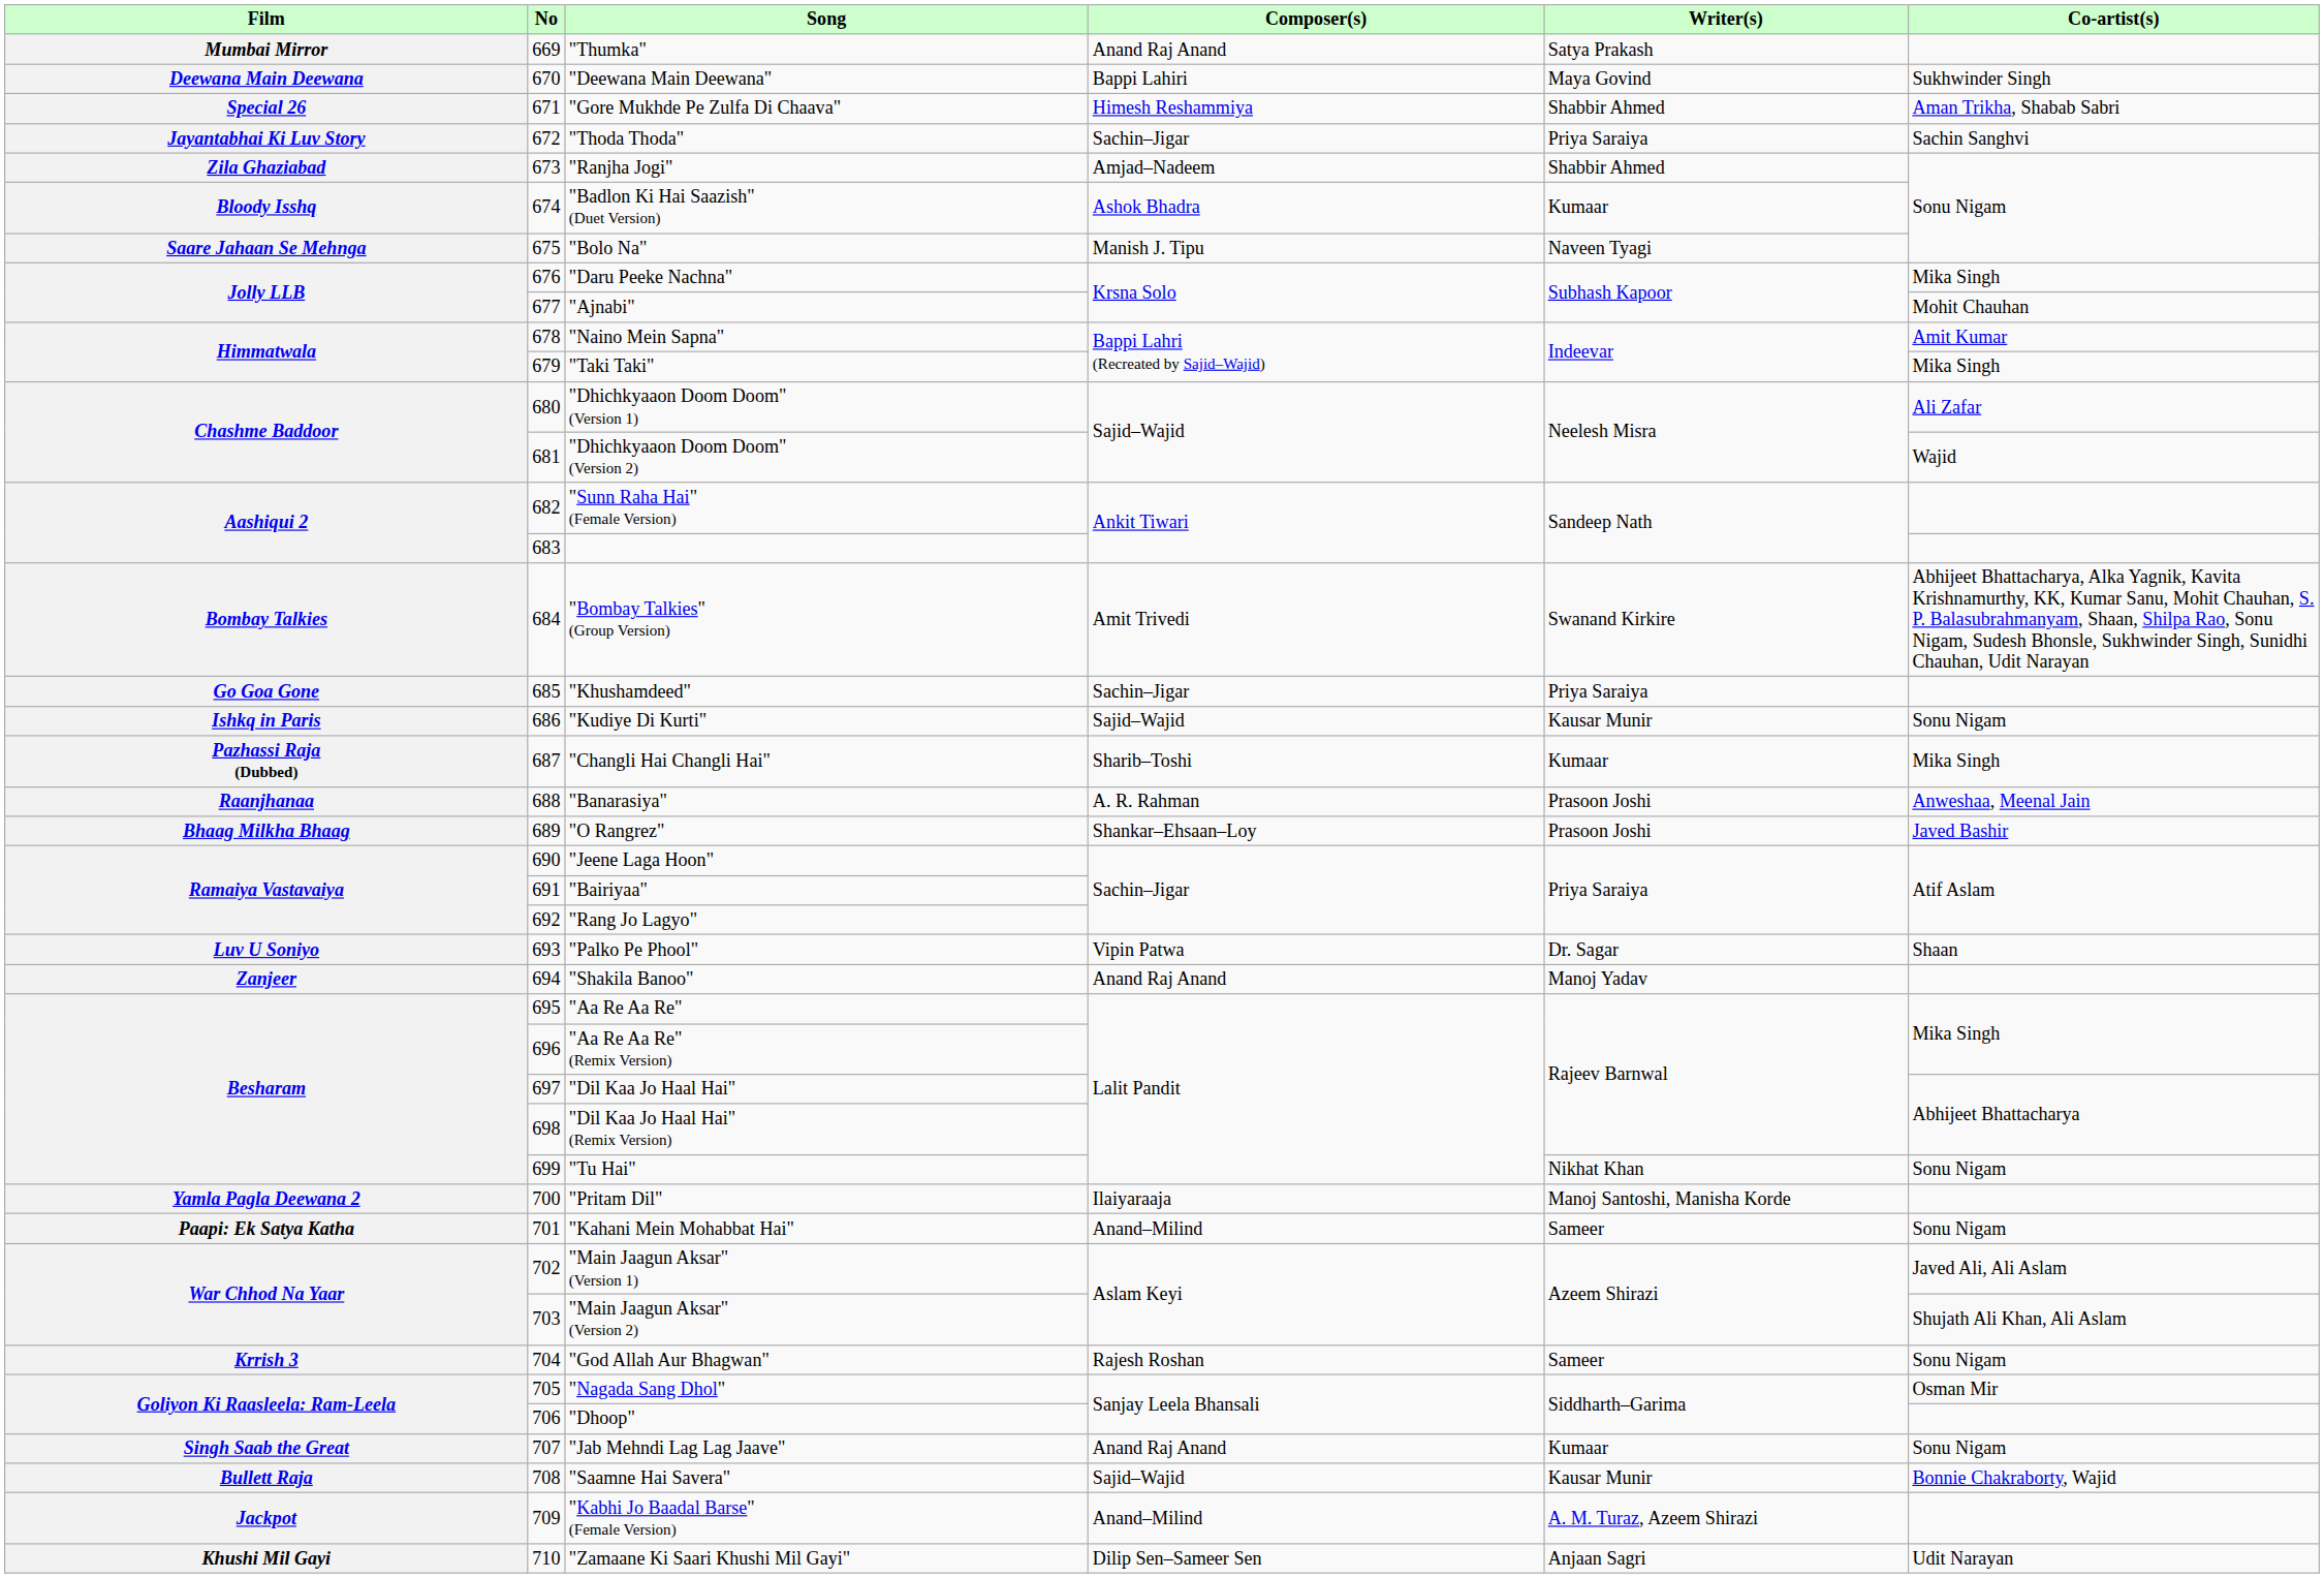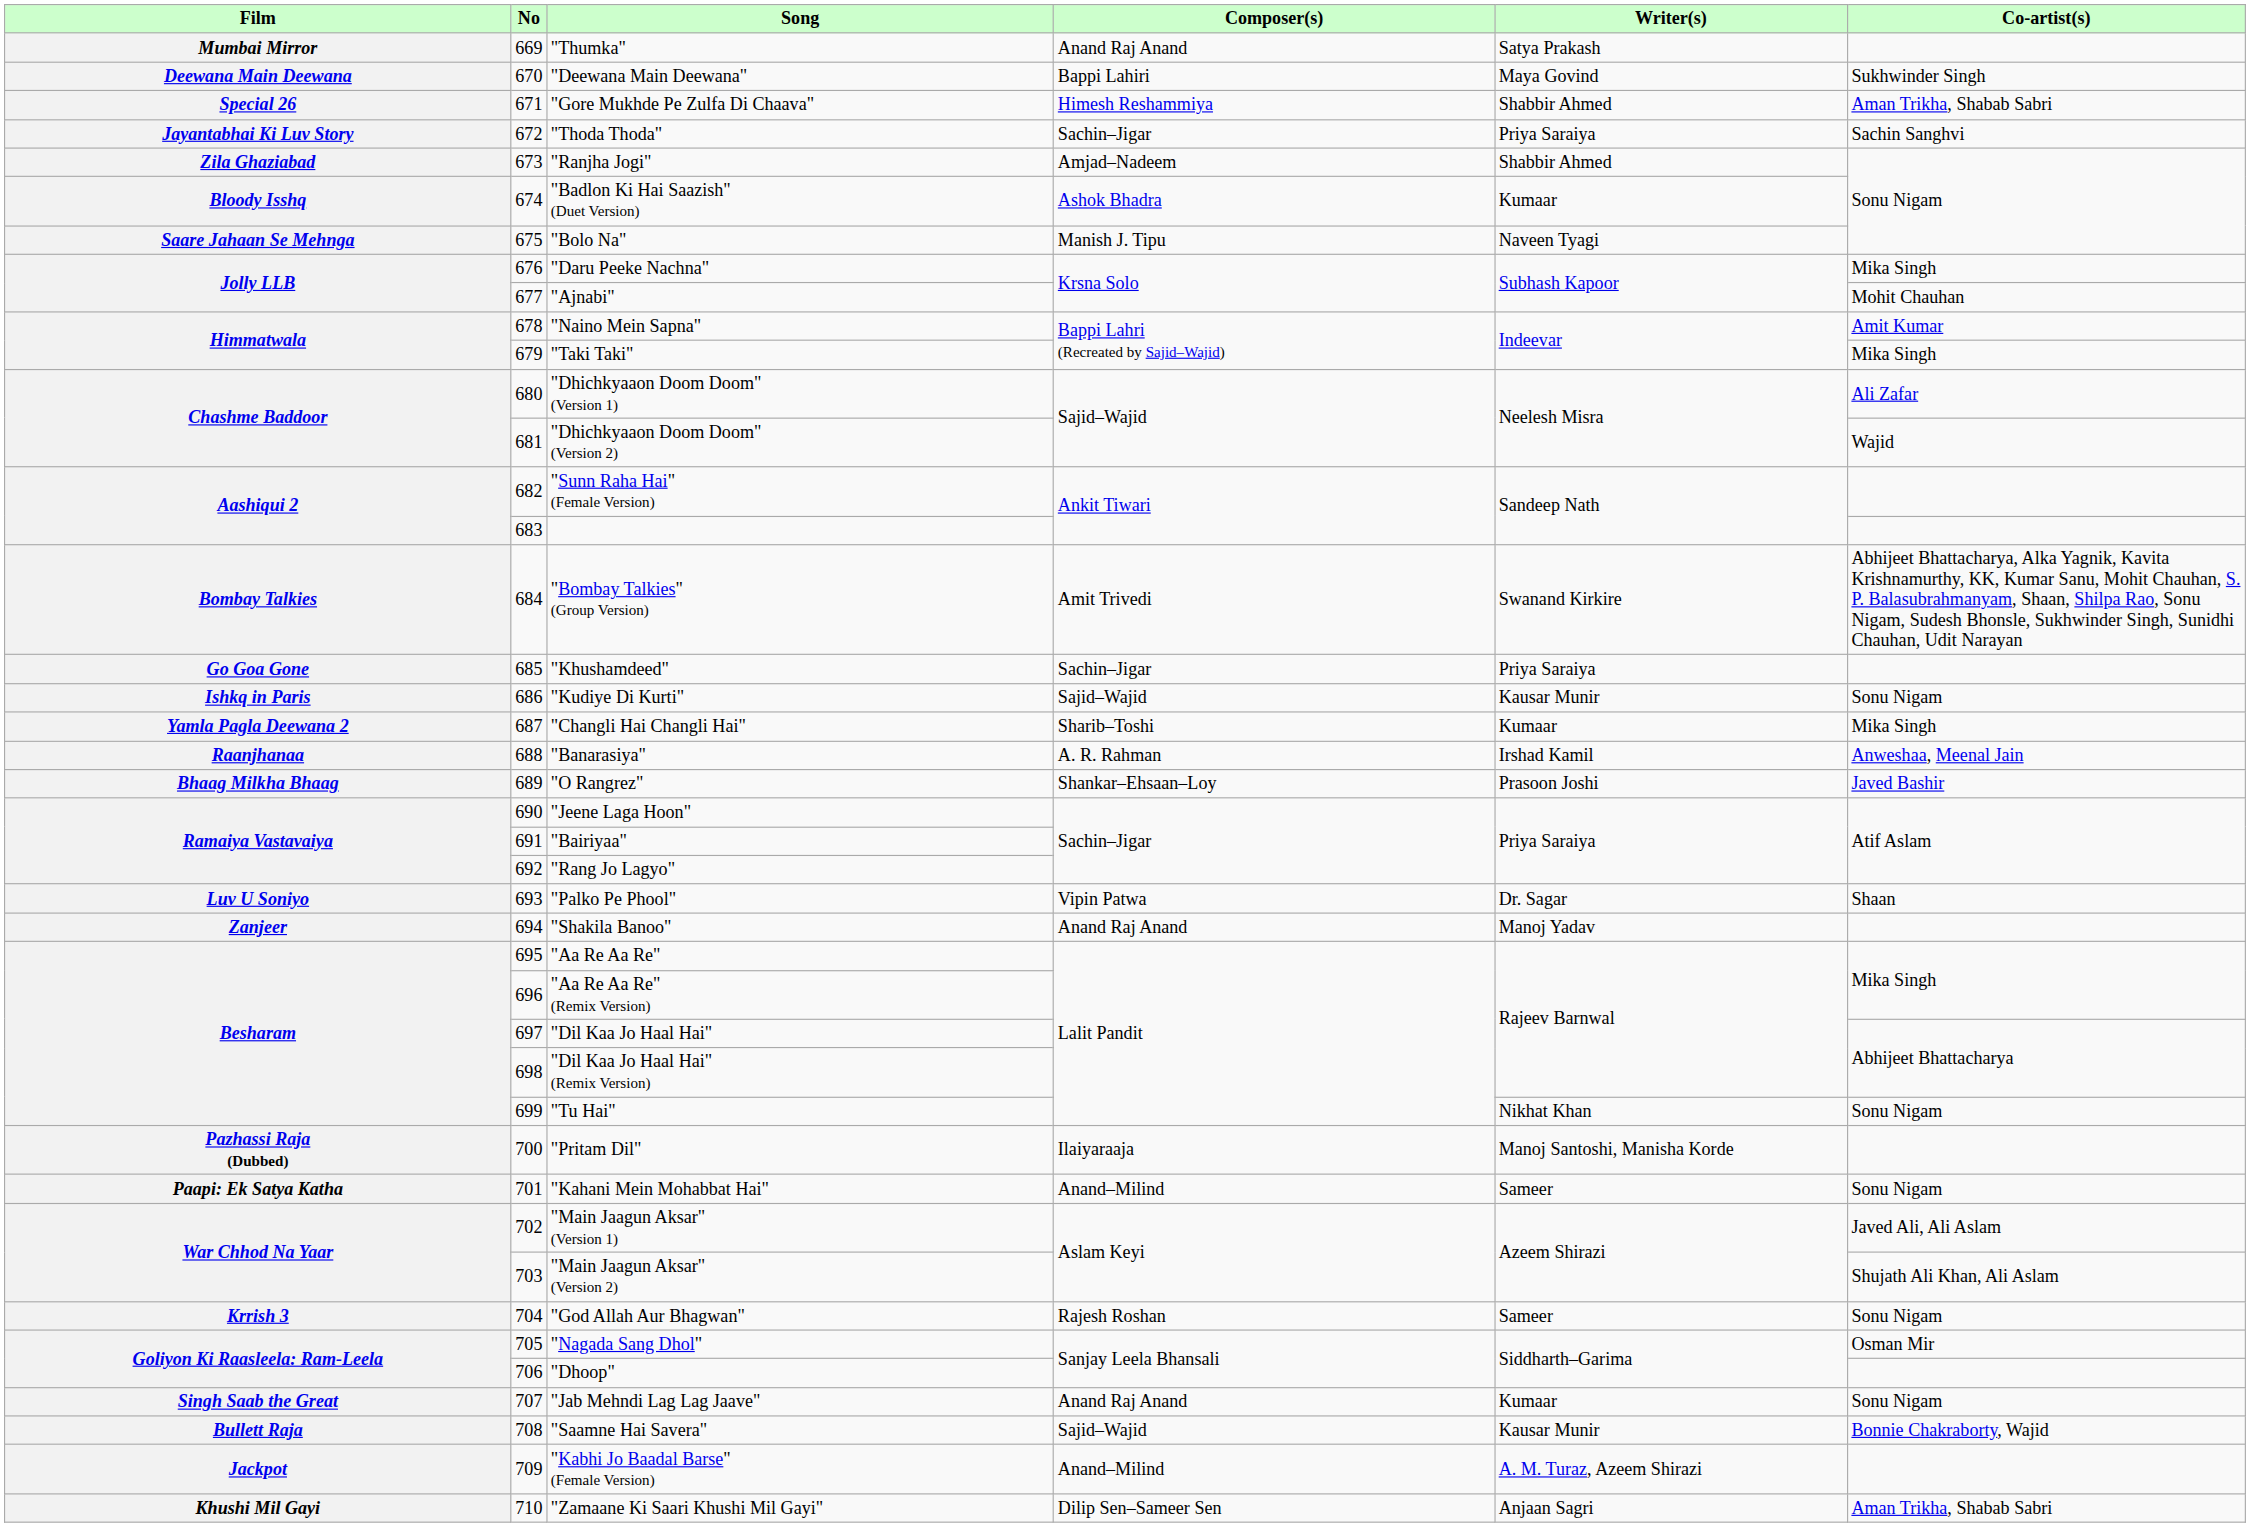"Changli Hai Changli Hai" | Film: Pazhassi Raja (Dubbed) -> Yamla Pagla Deewana 2
"Banarasiya" | Writer(s): Prasoon Joshi -> Irshad Kamil
"Pritam Dil" | Film: Yamla Pagla Deewana 2 -> Pazhassi Raja (Dubbed)
"Zamaane Ki Saari Khushi Mil Gayi" | Co-artist(s): Udit Narayan -> Aman Trikha, Shabab Sabri
